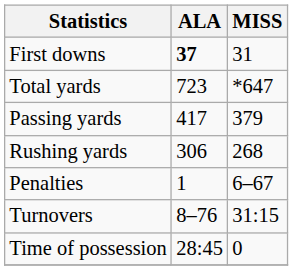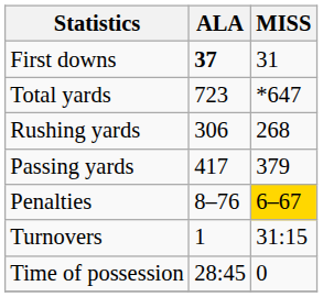rows swapped: Passing yards <-> Rushing yards
Penalties | ALA: 1 -> 8–76
Penalties | MISS: no background -> gold background
Turnovers | ALA: 8–76 -> 1
